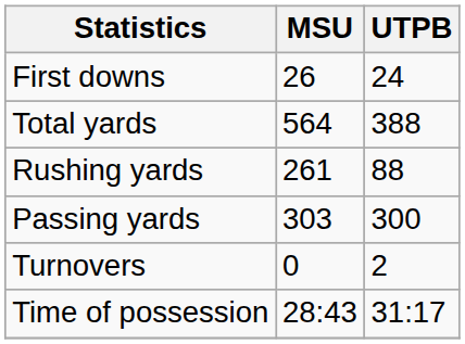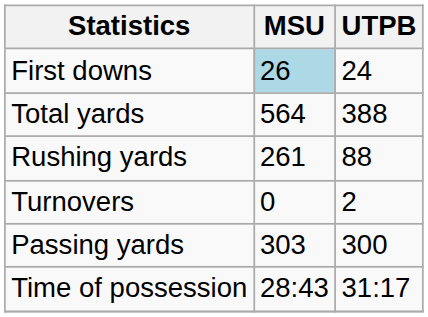First downs | MSU: no background -> lightblue background
rows swapped: Passing yards <-> Turnovers
